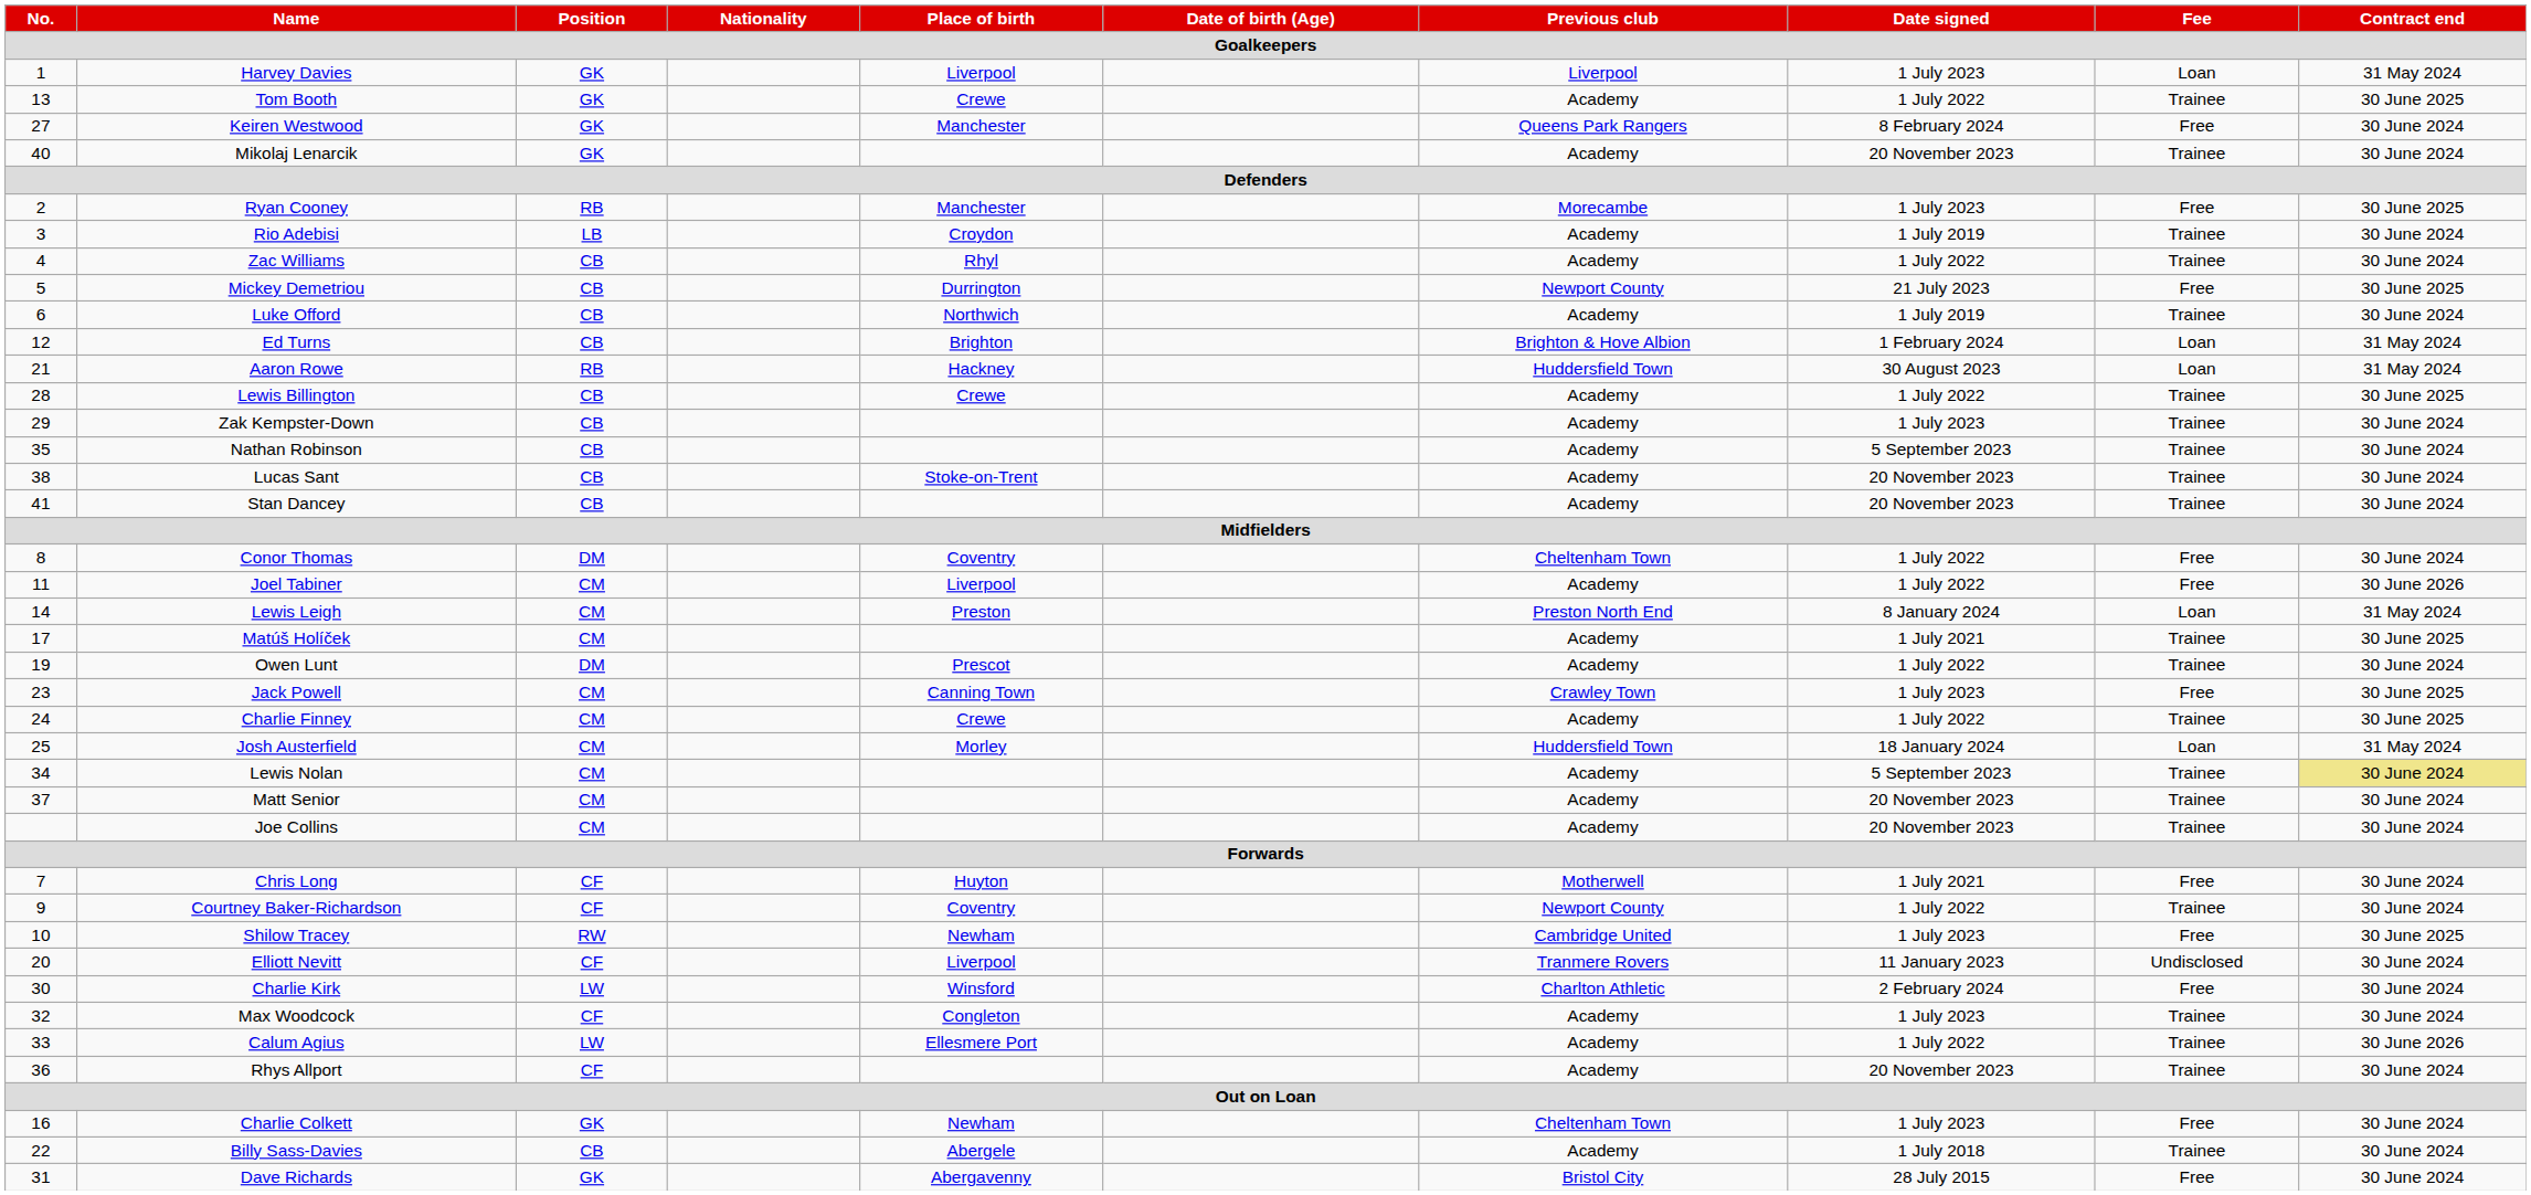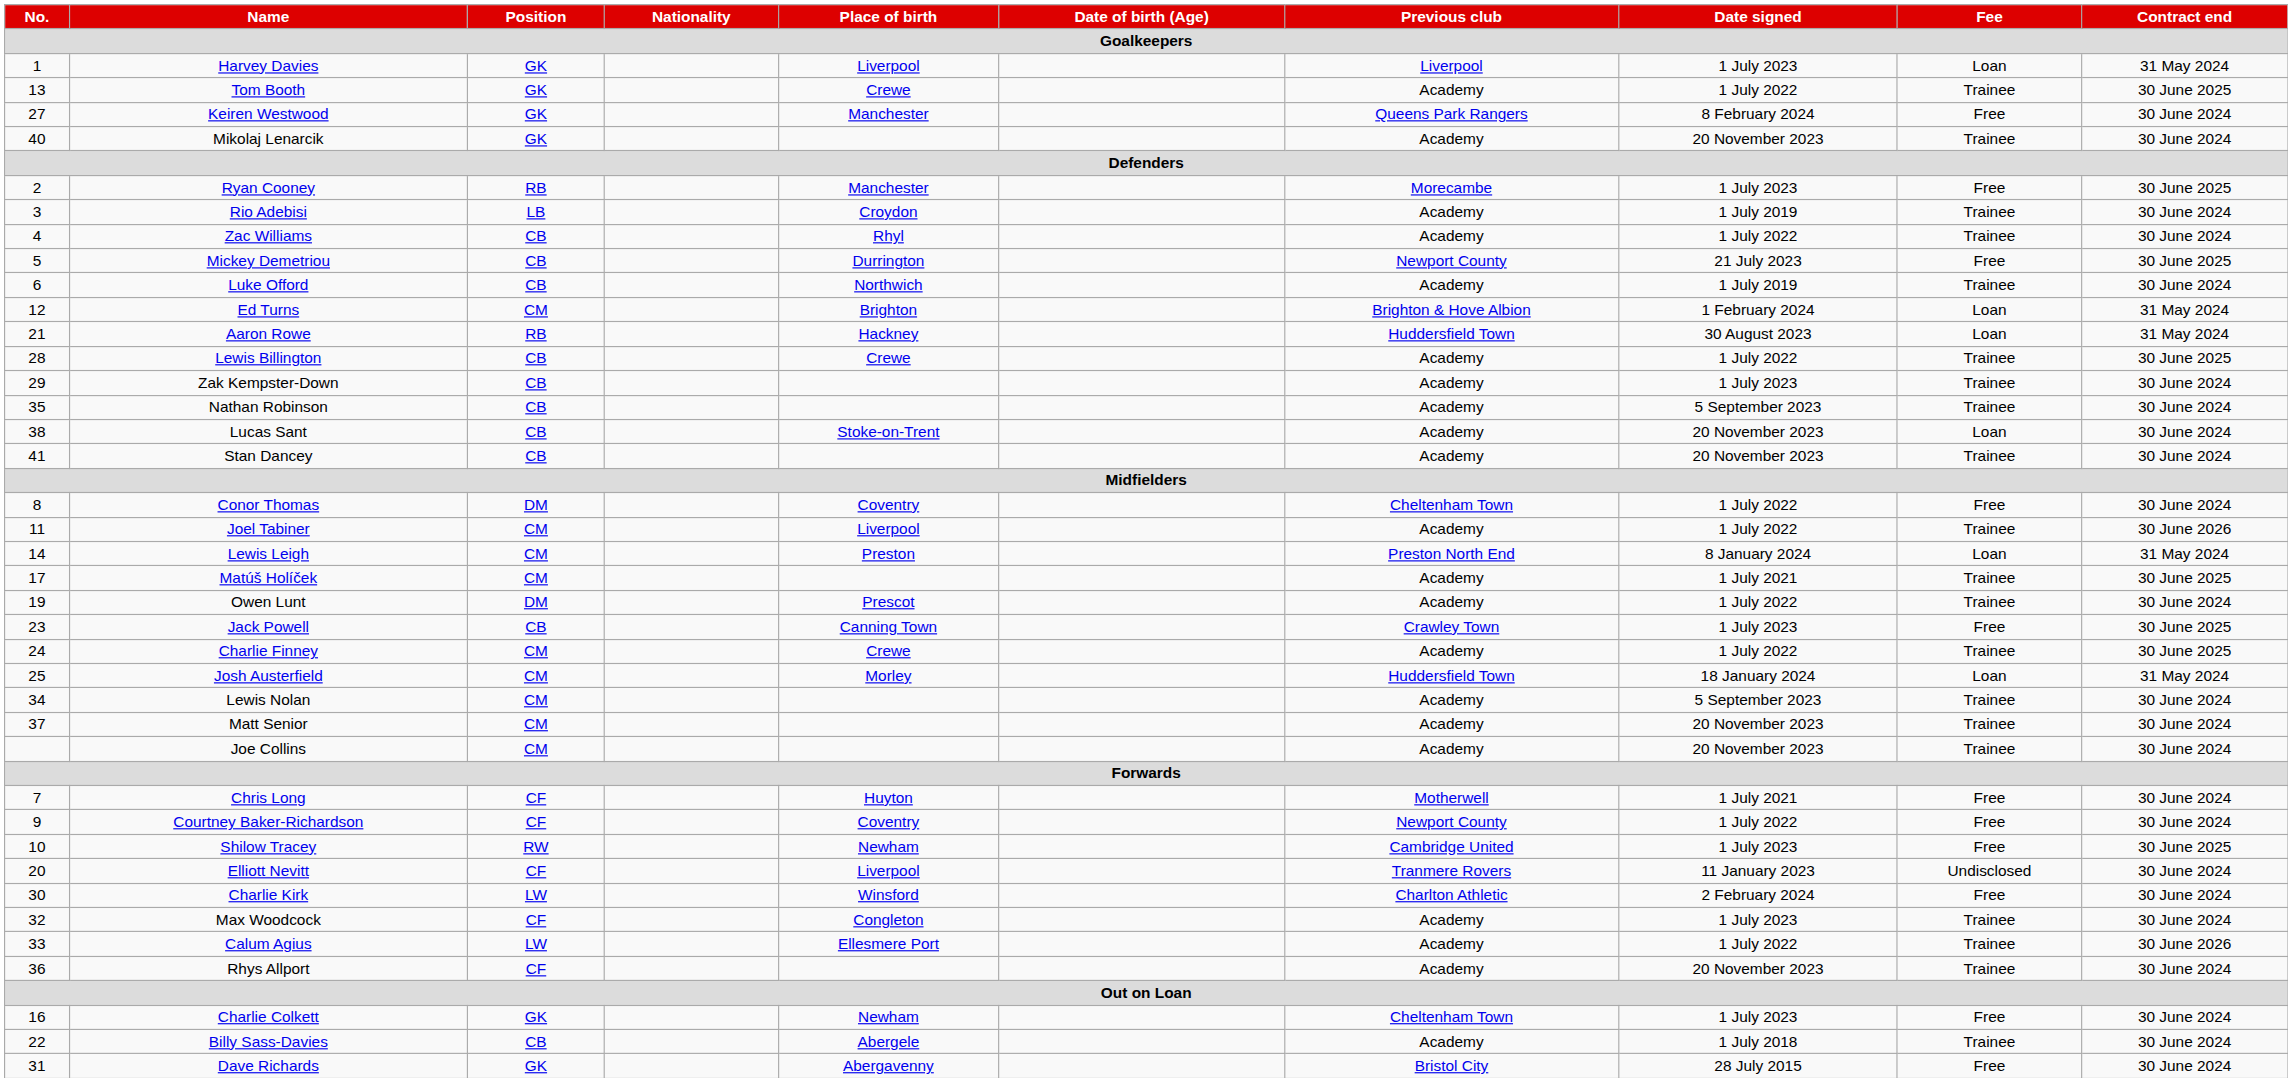Ed Turns | Position: CB -> CM
Lucas Sant | Fee: Trainee -> Loan
Joel Tabiner | Fee: Free -> Trainee
Jack Powell | Position: CM -> CB
Lewis Nolan | Contract end: khaki background -> no background
Courtney Baker-Richardson | Fee: Trainee -> Free
